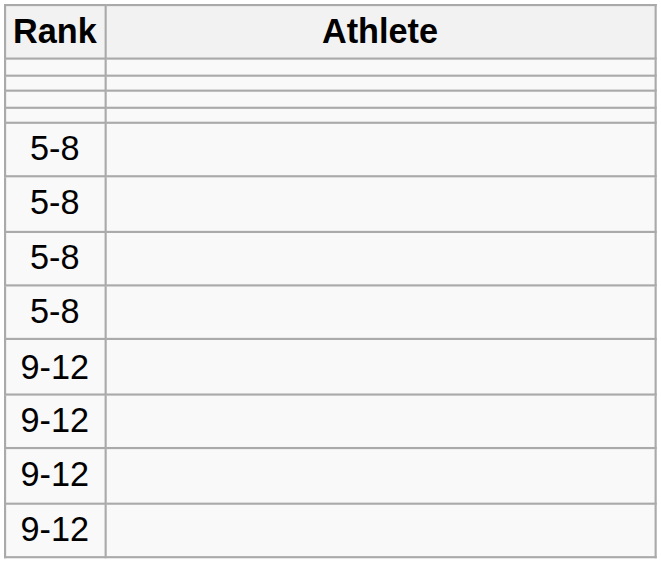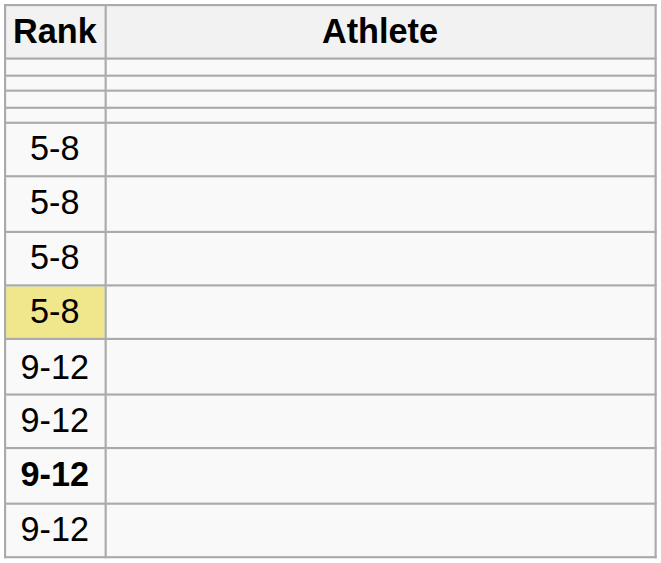row 9 | Rank: no background -> khaki background
row 12 | Rank: normal -> bold
